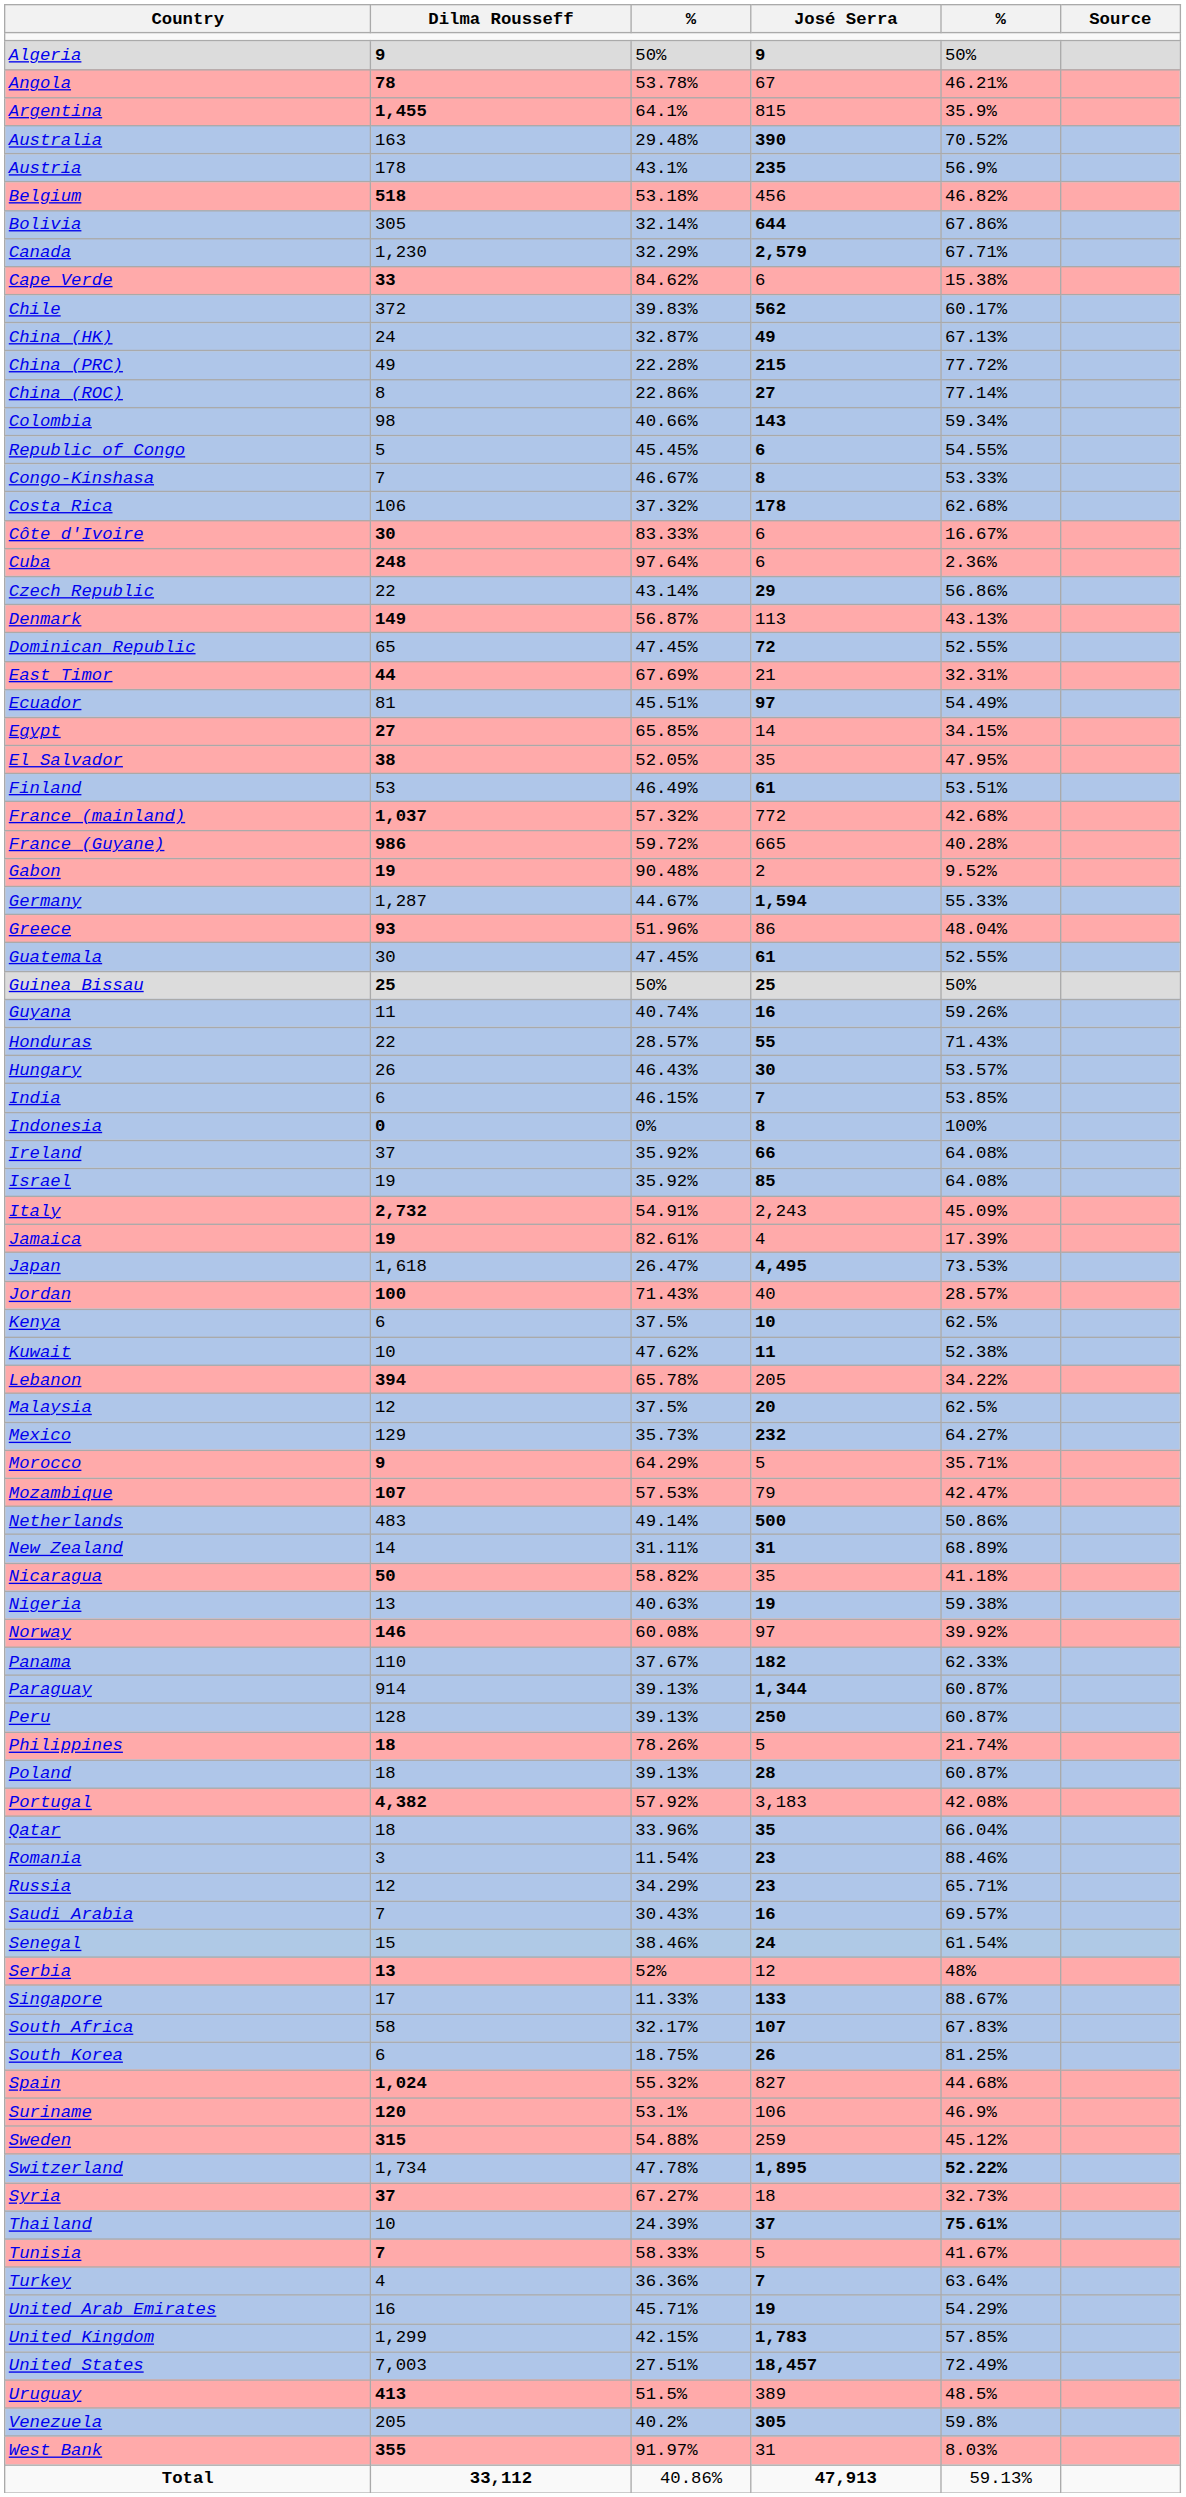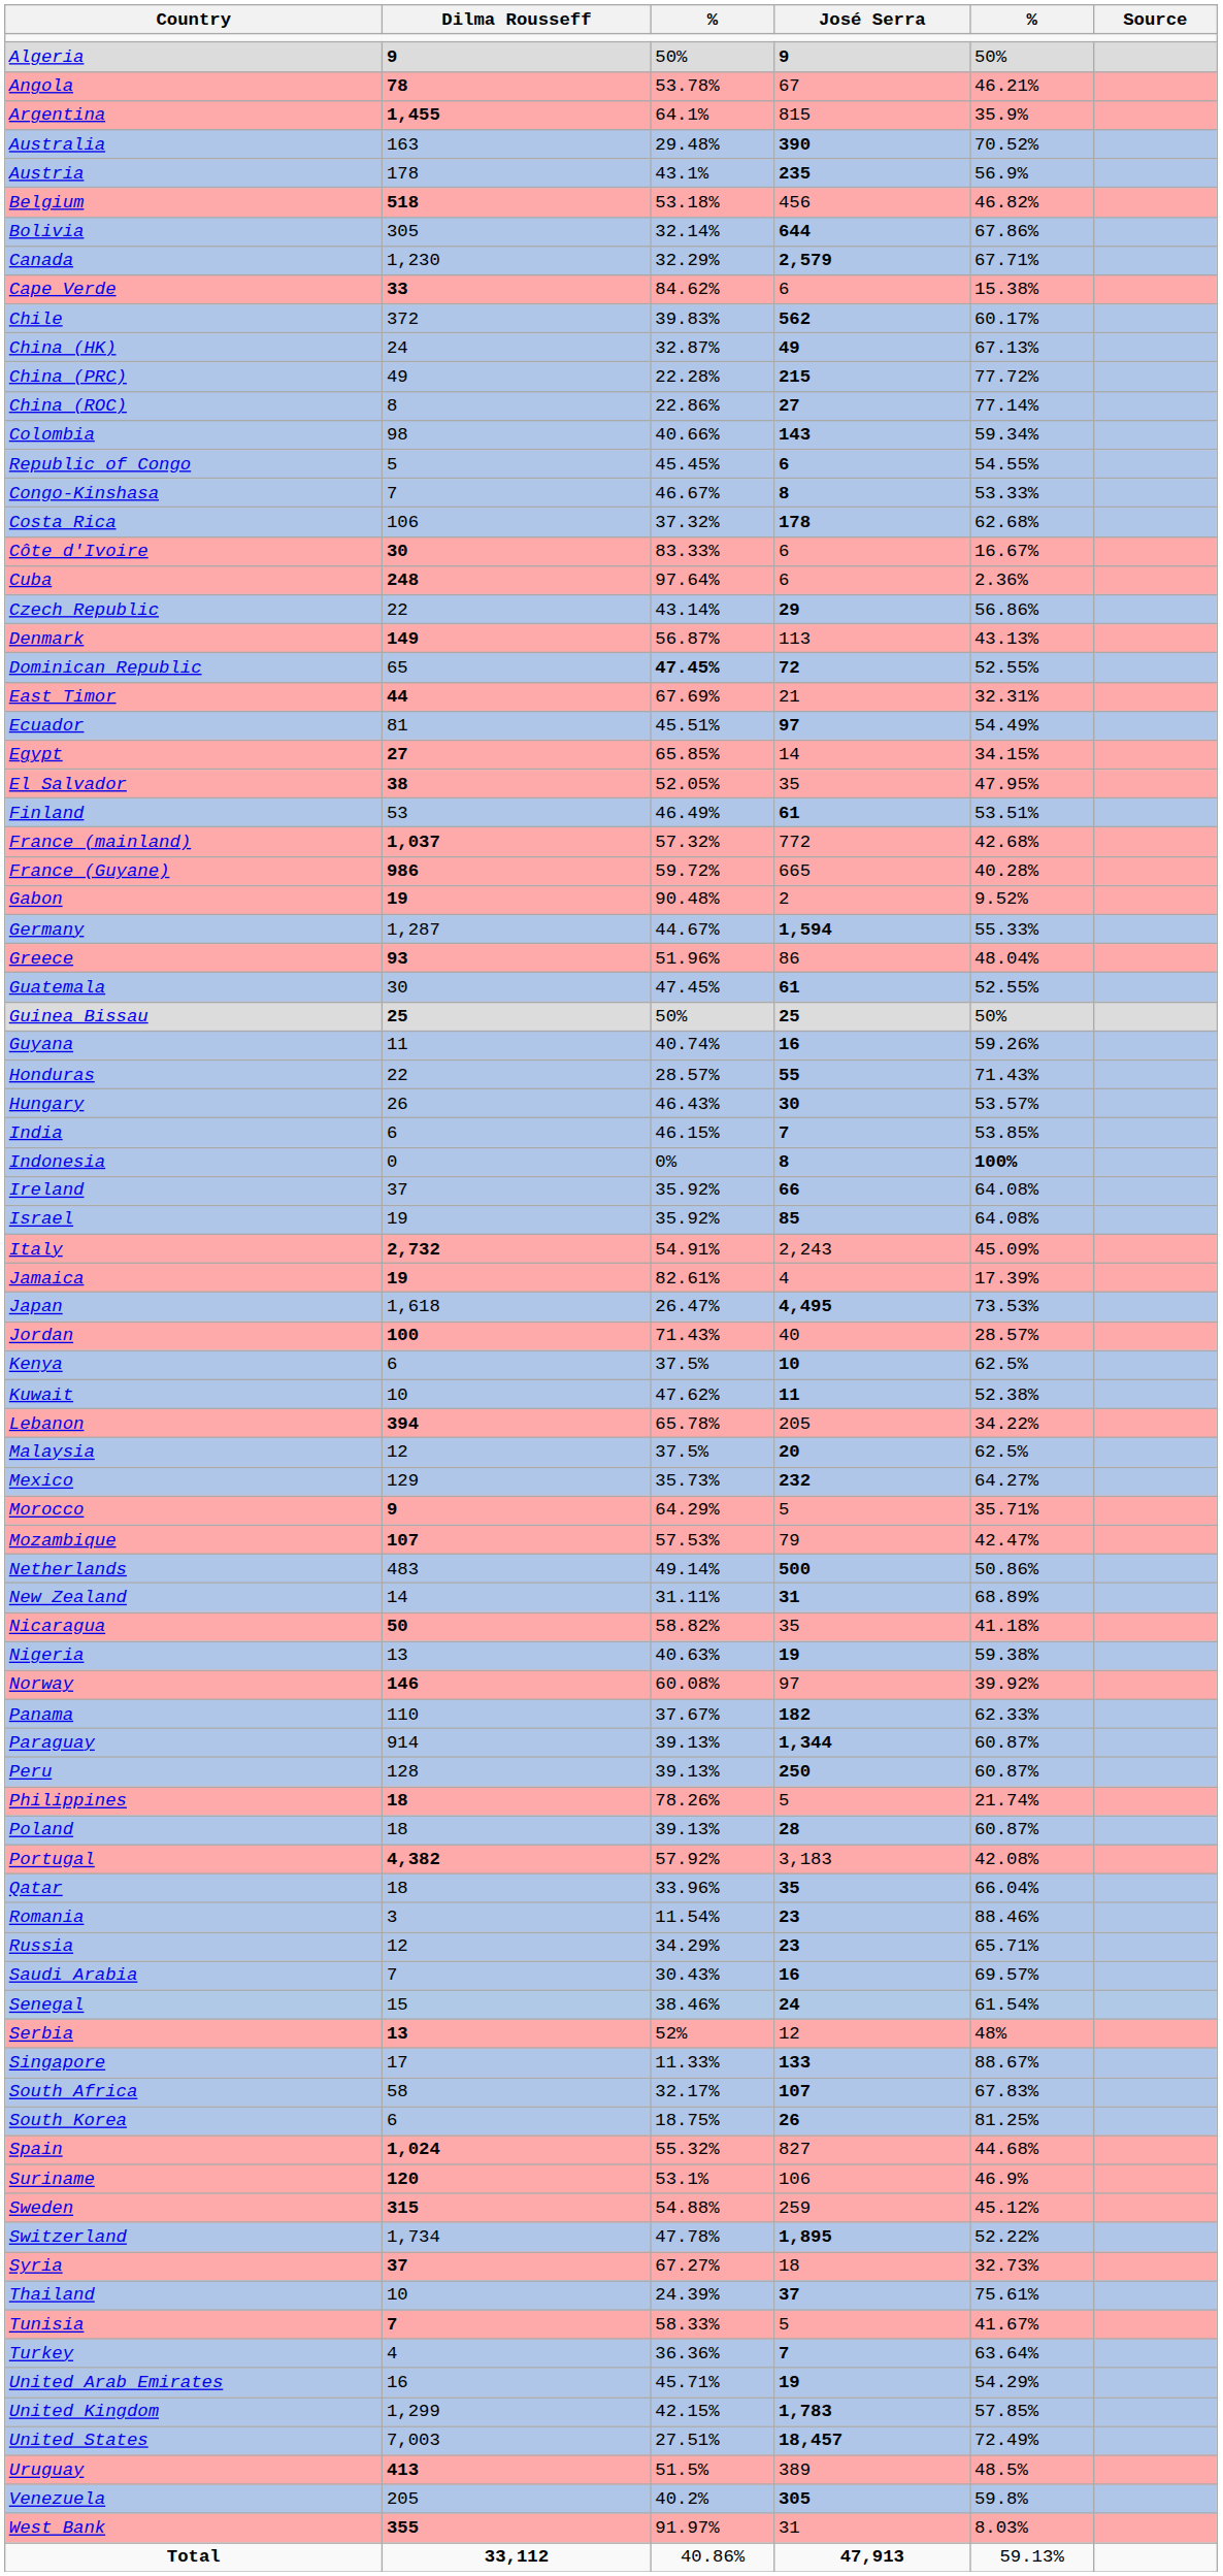Dominican Republic | column 3: normal -> bold
Indonesia | Dilma Rousseff: bold -> normal
Indonesia | column 5: normal -> bold
Switzerland | column 5: bold -> normal
Thailand | column 5: bold -> normal
